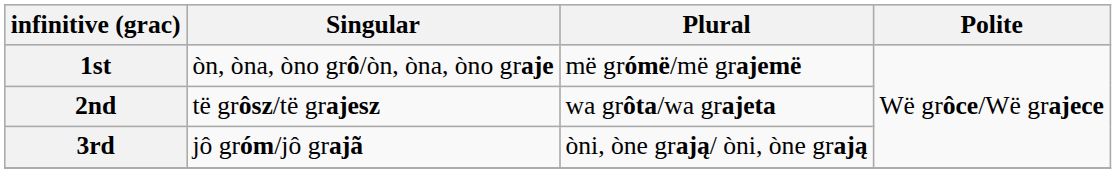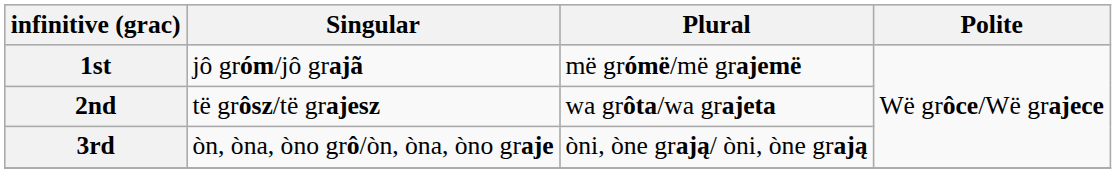1st | Singular: òn, òna, òno grô/òn, òna, òno graje -> jô gróm/jô grajã
3rd | Singular: jô gróm/jô grajã -> òn, òna, òno grô/òn, òna, òno graje
